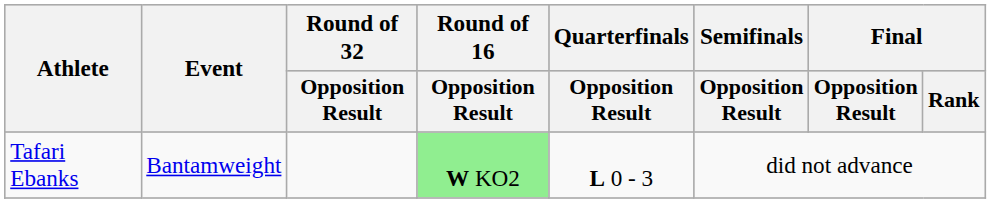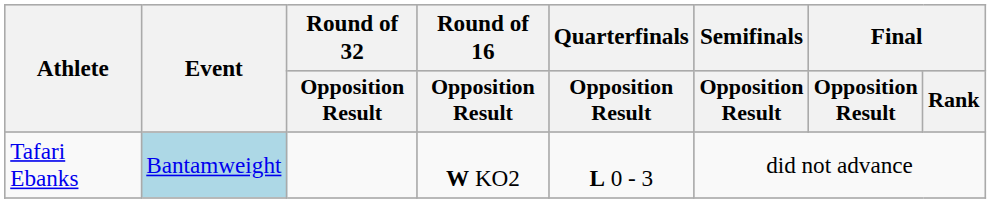Tafari Ebanks | Event: no background -> lightblue background
Tafari Ebanks | Round of 16 / Opposition Result: lightgreen background -> no background
